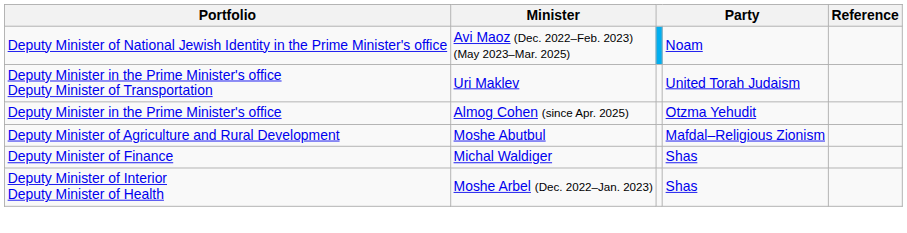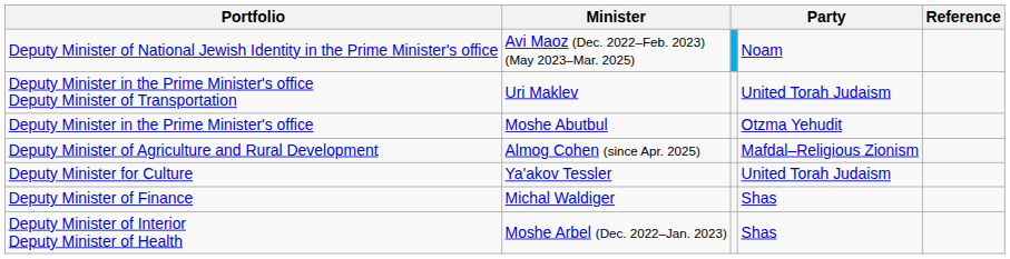Deputy Minister in the Prime Minister's office | Minister: Almog Cohen (since Apr. 2025) -> Moshe Abutbul
Deputy Minister of Agriculture and Rural Development | Minister: Moshe Abutbul -> Almog Cohen (since Apr. 2025)
+ row: Deputy Minister for Culture | Ya'akov Tessler | United Torah Judaism
